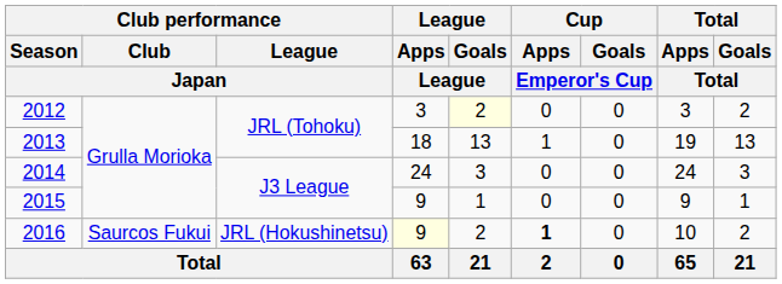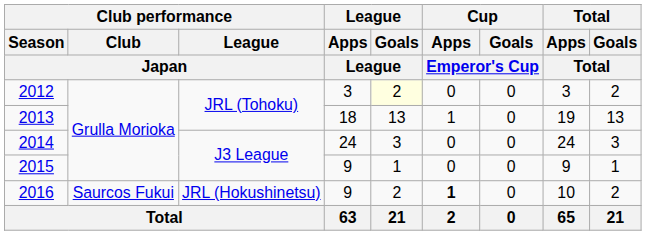2016 | League / Apps / League: lightyellow background -> no background
